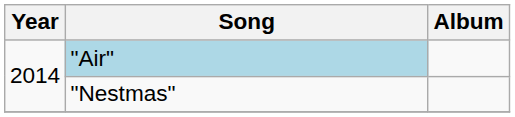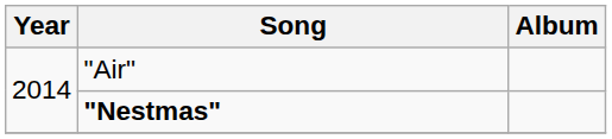"Air" | Song: lightblue background -> no background
"Nestmas" | Song: normal -> bold
